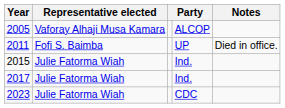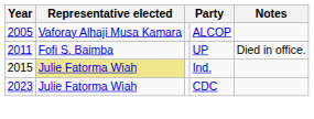2015 | Representative elected: no background -> khaki background
- row: 2017 | Julie Fatorma Wiah | Ind.
